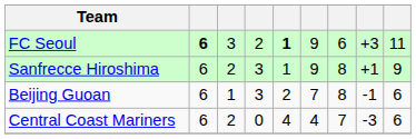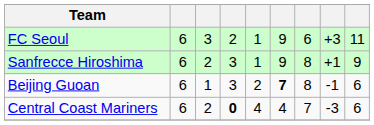FC Seoul | column 2: bold -> normal
FC Seoul | column 5: bold -> normal
Beijing Guoan | column 6: normal -> bold
Central Coast Mariners | column 4: normal -> bold
